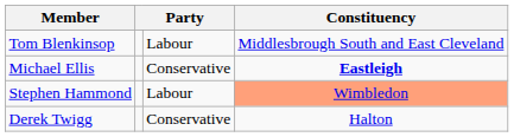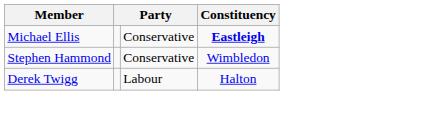- row: Tom Blenkinsop | Labour | Middlesbrough South and East Cleveland
Stephen Hammond | column 3: Labour -> Conservative
Stephen Hammond | Constituency: lightsalmon background -> no background
Derek Twigg | column 3: Conservative -> Labour
